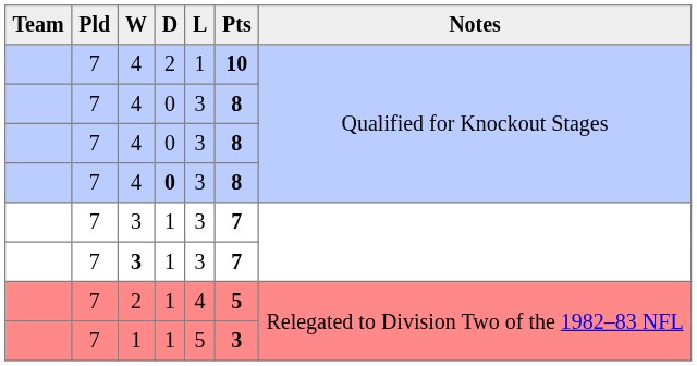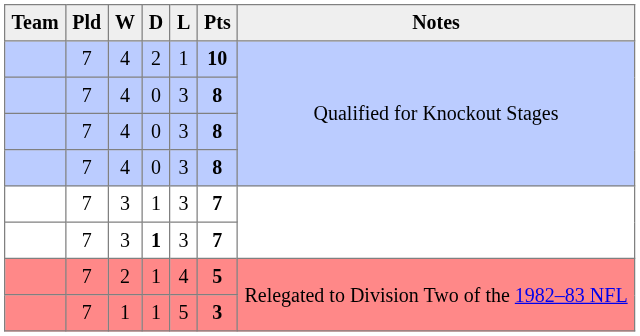row 5 | D: bold -> normal
row 7 | W: bold -> normal
row 7 | D: normal -> bold
